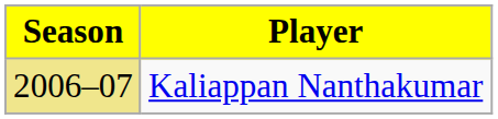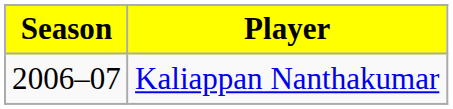Kaliappan Nanthakumar | Season: khaki background -> no background
